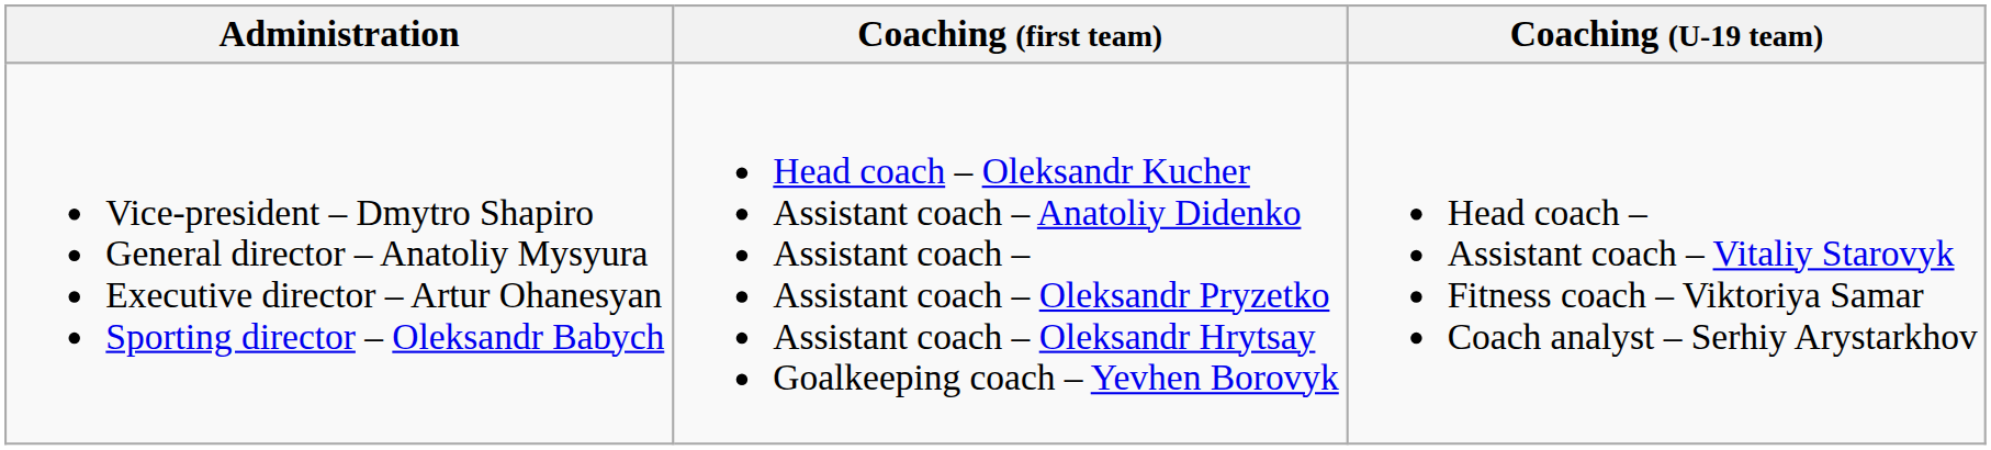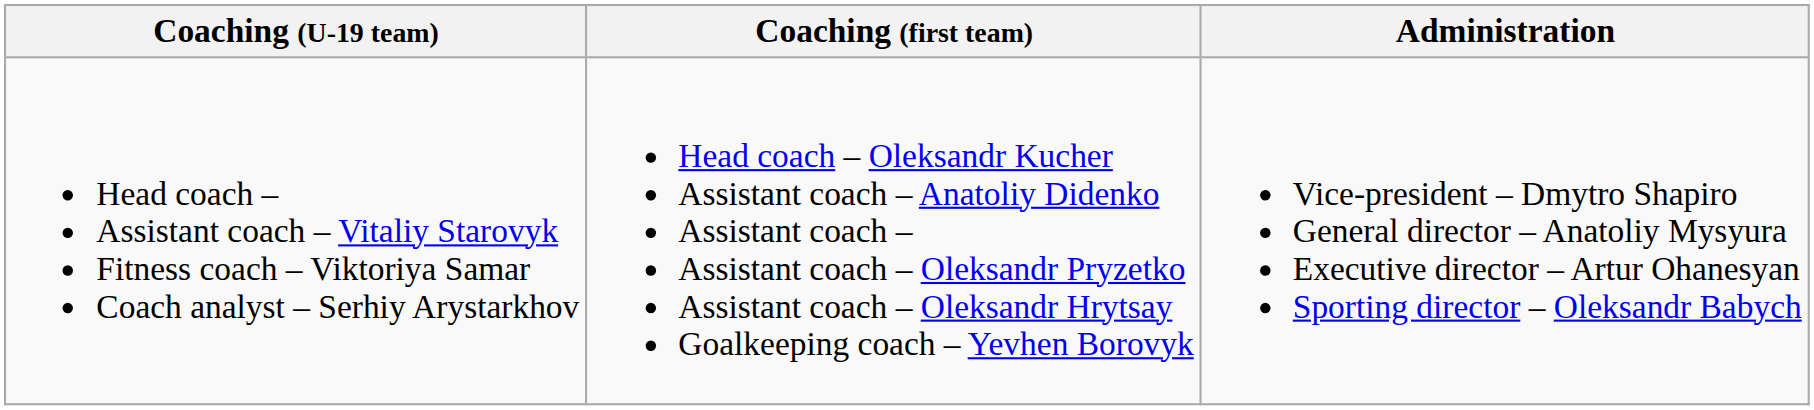columns swapped: Administration <-> Coaching (U-19 team)
